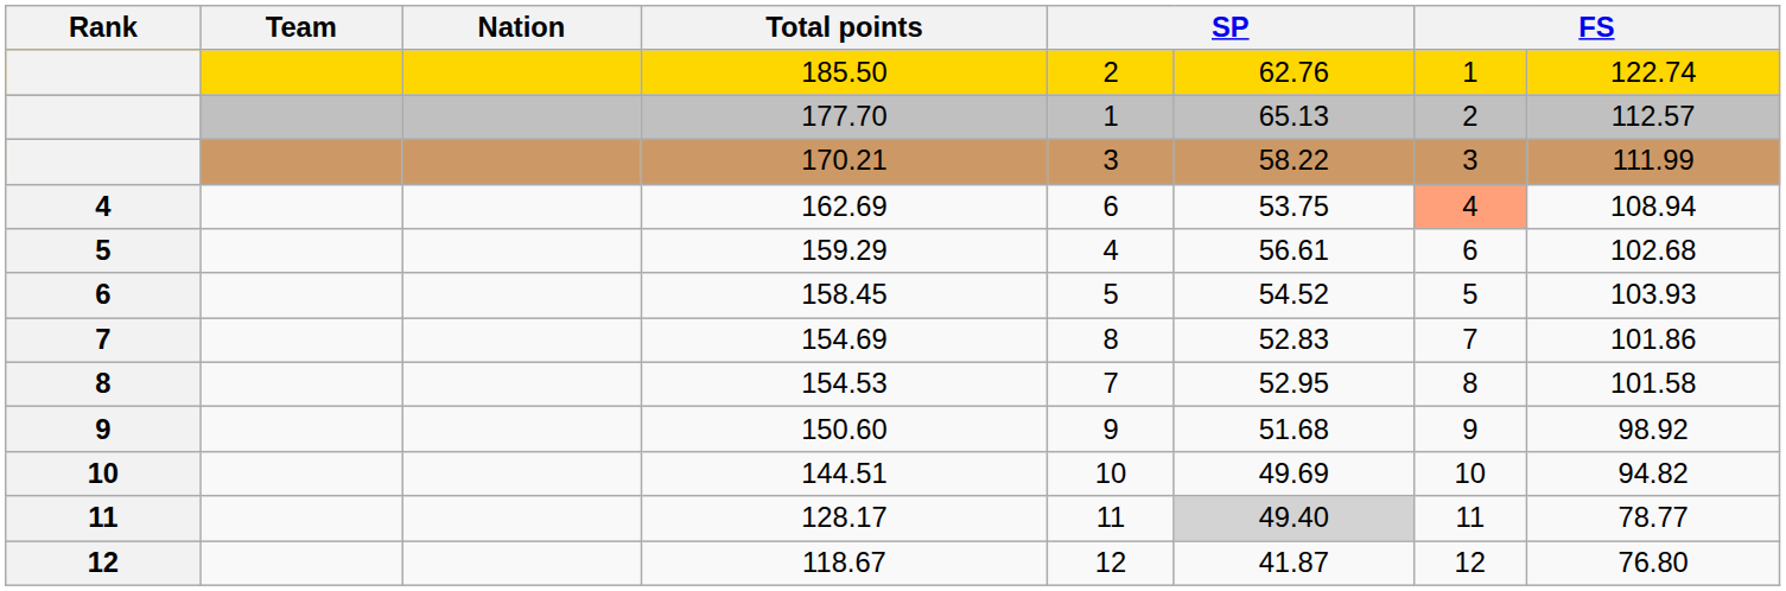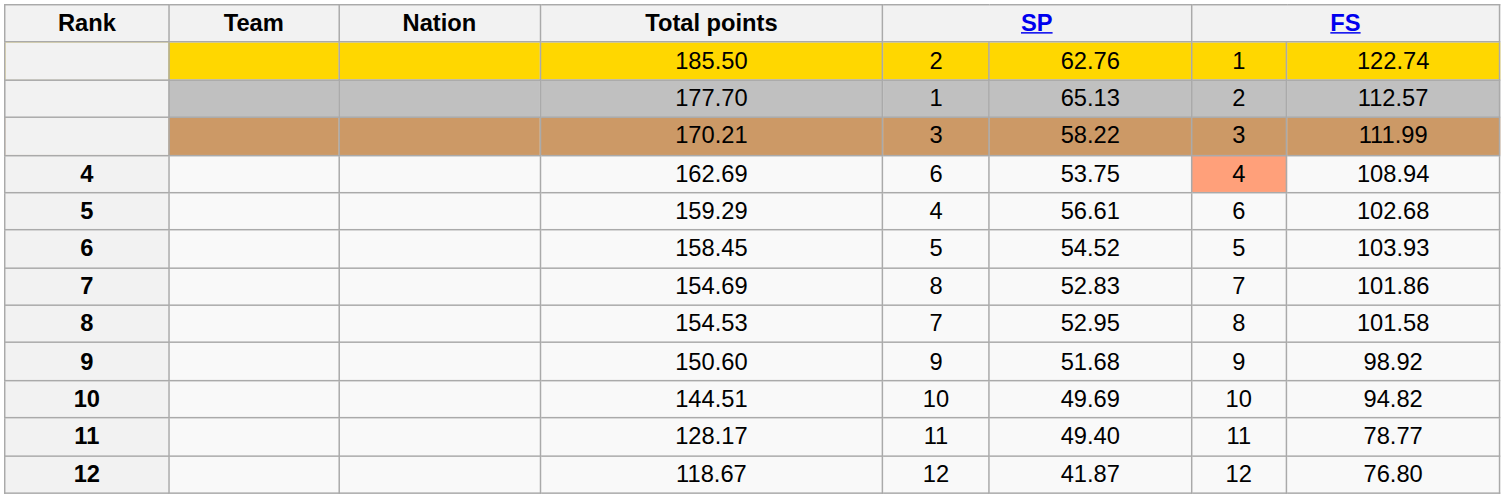128.17 | column 6: lightgrey background -> no background
